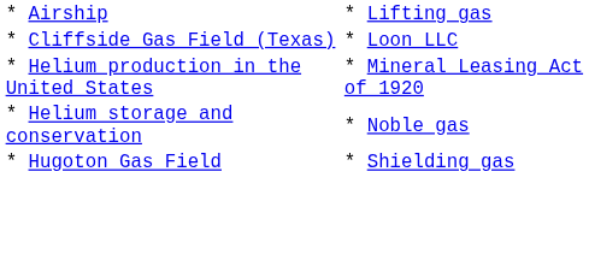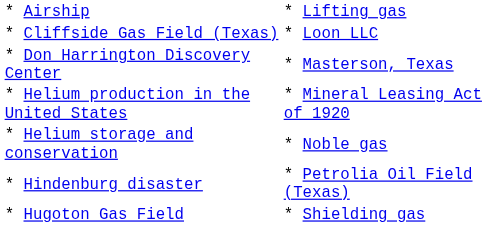+ row: * Don Harrington Discovery Center | * Masterson, Texas
+ row: * Hindenburg disaster | * Petrolia Oil Field (Texas)
